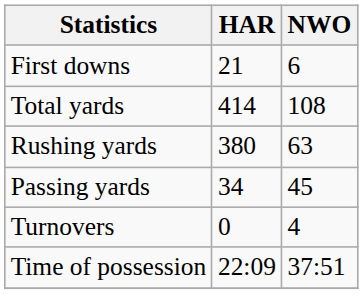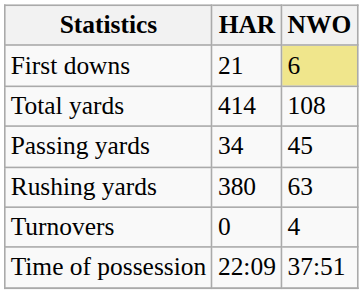First downs | NWO: no background -> khaki background
rows swapped: Rushing yards <-> Passing yards
